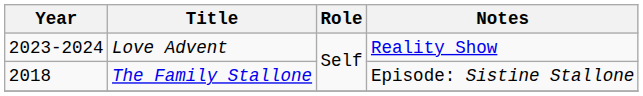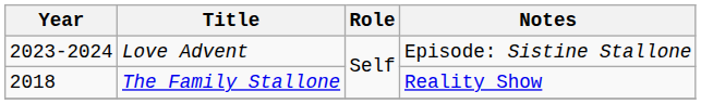Love Advent | Notes: Reality Show -> Episode: Sistine Stallone
The Family Stallone | Notes: Episode: Sistine Stallone -> Reality Show
